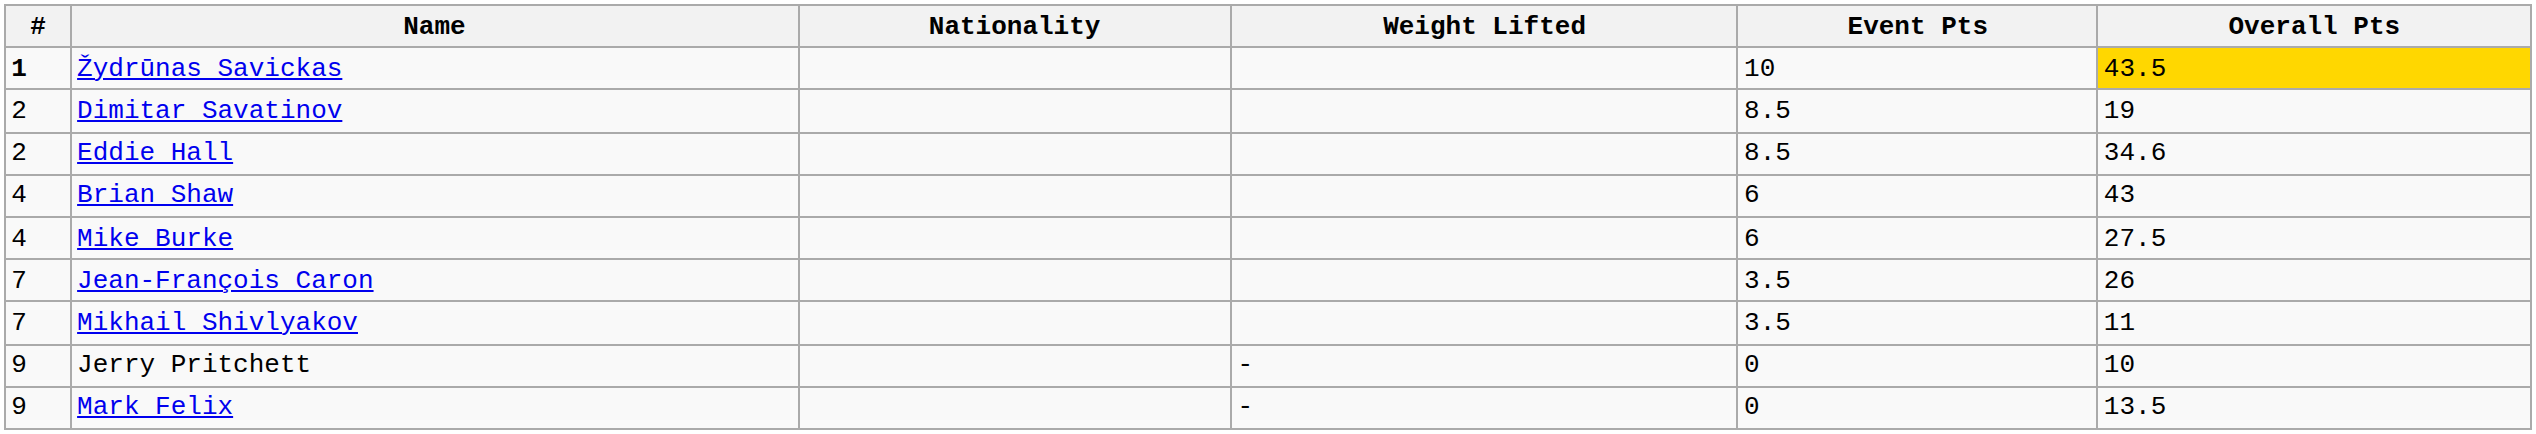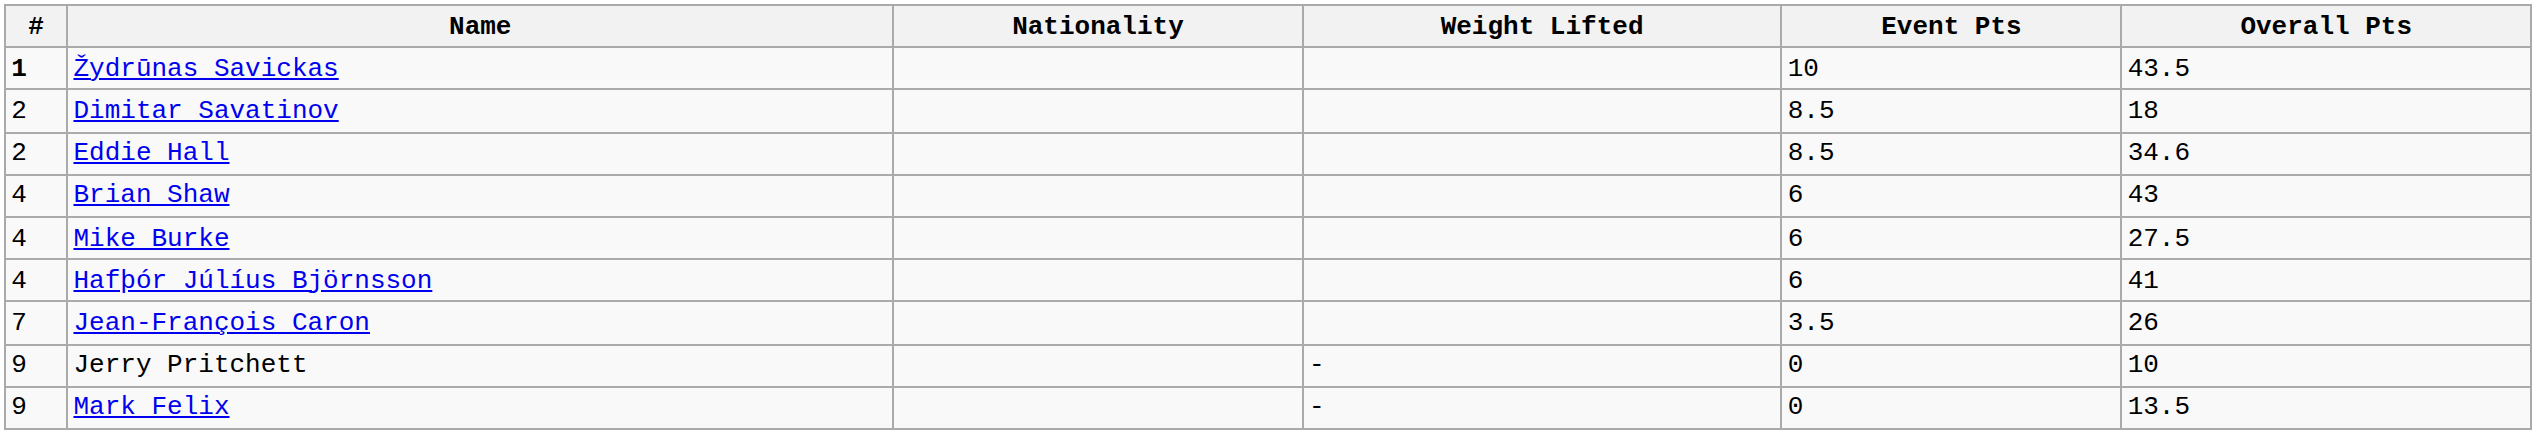Žydrūnas Savickas | Overall Pts: gold background -> no background
Dimitar Savatinov | Overall Pts: 19 -> 18
+ row: 4 | Hafþór Júlíus Björnsson | 6 | 41
- row: 7 | Mikhail Shivlyakov | 3.5 | 11
